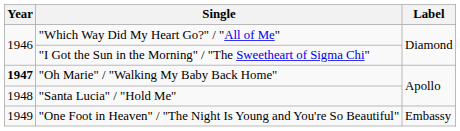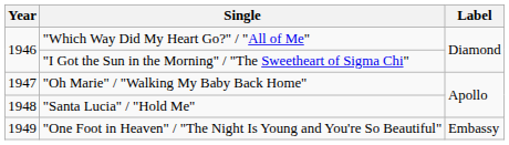"Oh Marie" / "Walking My Baby Back Home" | Year: bold -> normal
